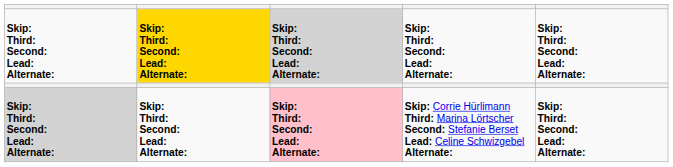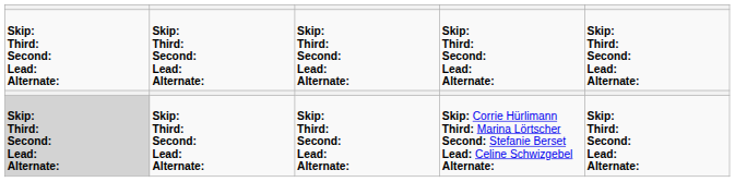row 2 | column 2: gold background -> no background
row 2 | column 3: lightgrey background -> no background
row 4 | column 3: pink background -> no background
